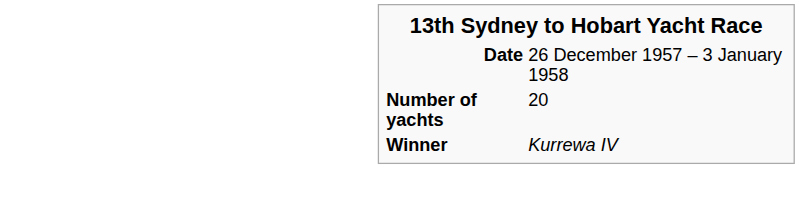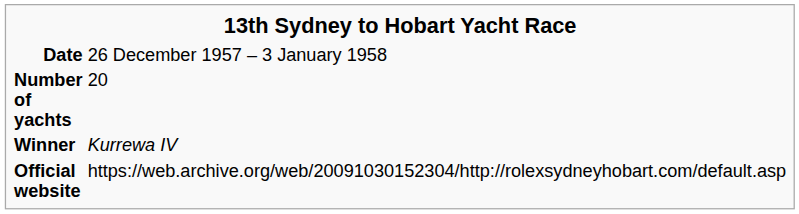+ row: Official website | https://web.archive.org/web/20091030152304/http://rolexsydneyhobart.com/default.asp
